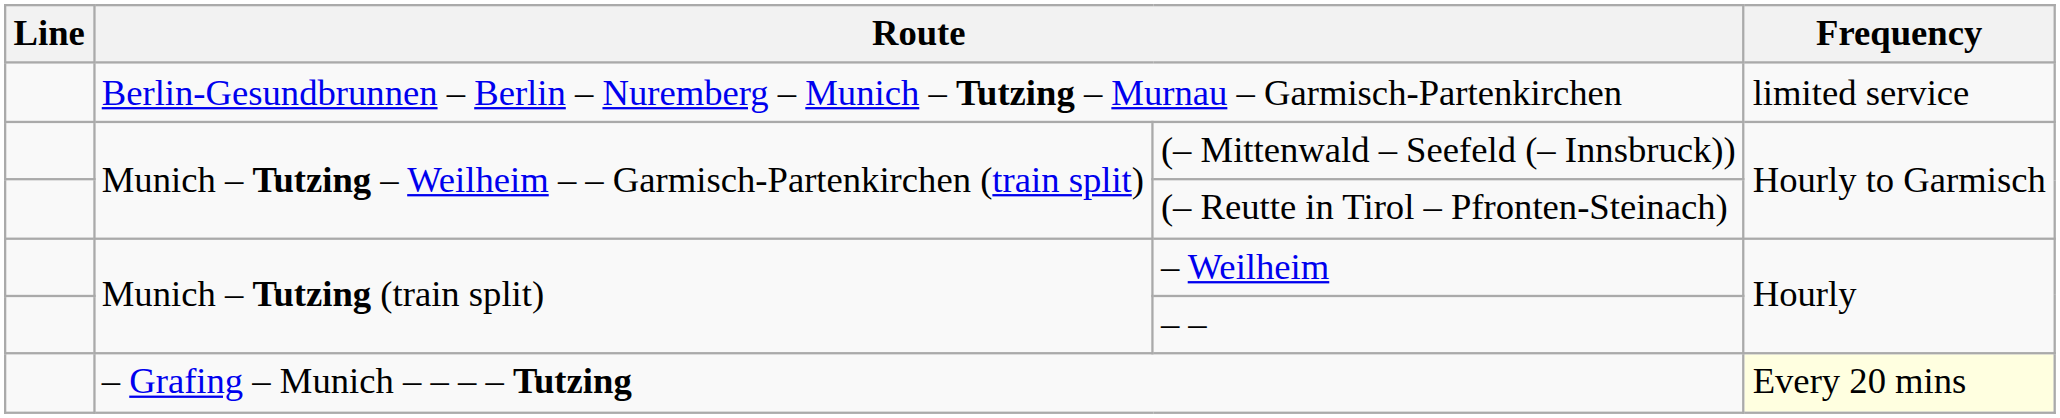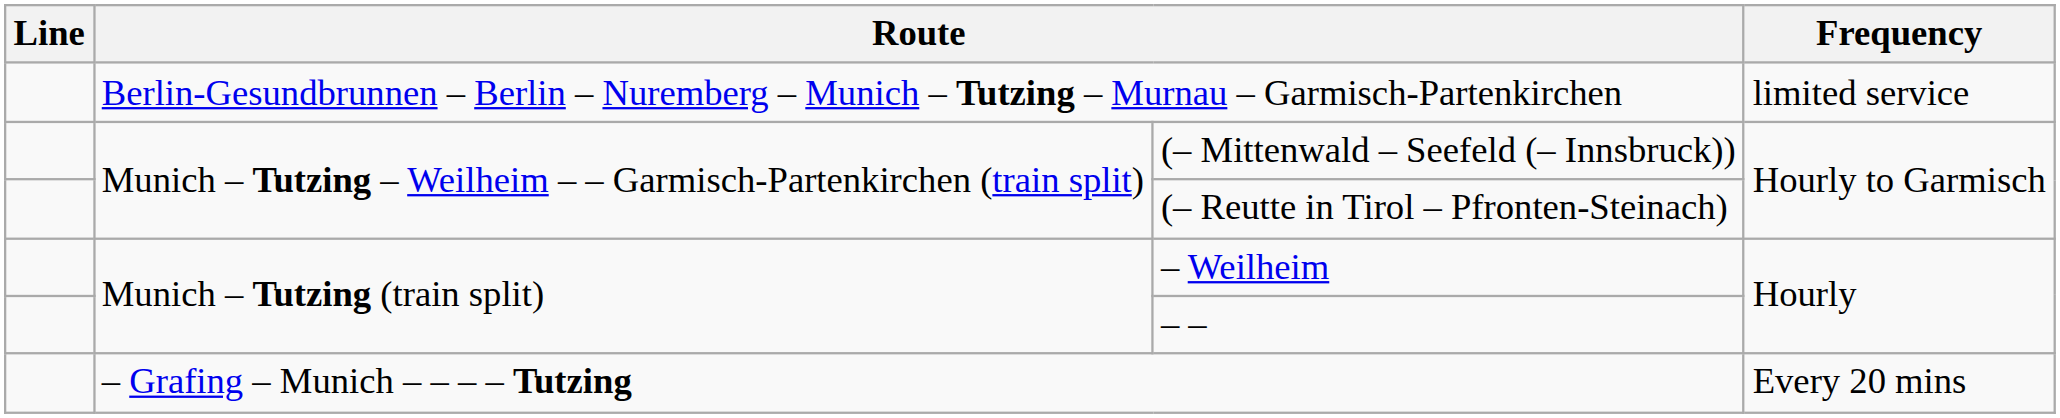– Grafing – Munich – – – – Tutzing | Frequency: lightyellow background -> no background
